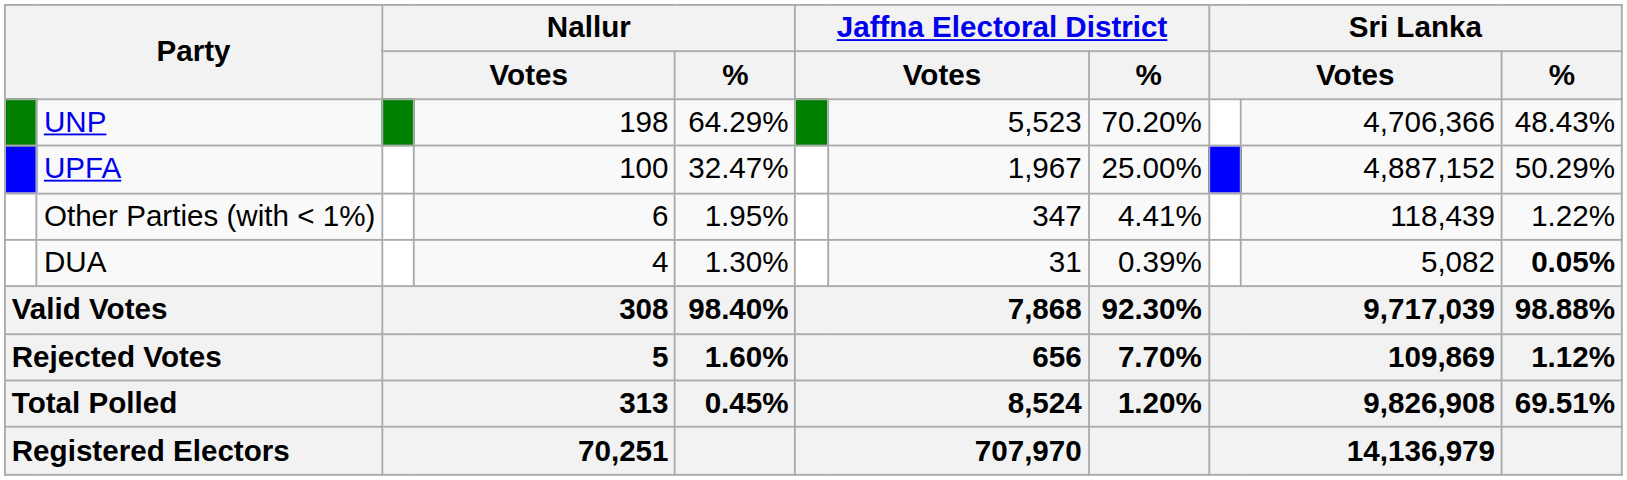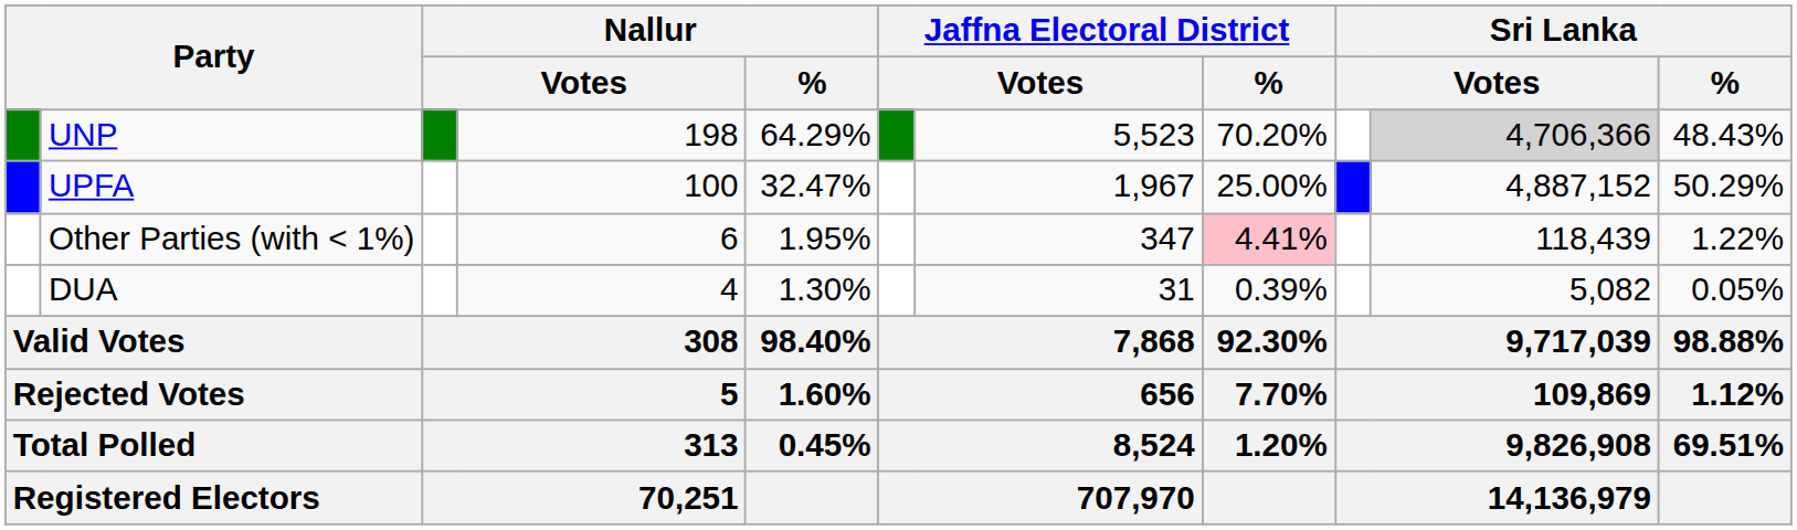UNP | column 10: no background -> lightgrey background
Other Parties (with < 1%) | Jaffna Electoral District / %: no background -> pink background
DUA | Sri Lanka / %: bold -> normal
